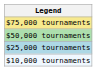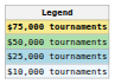row 2 | column 1: normal -> bold
